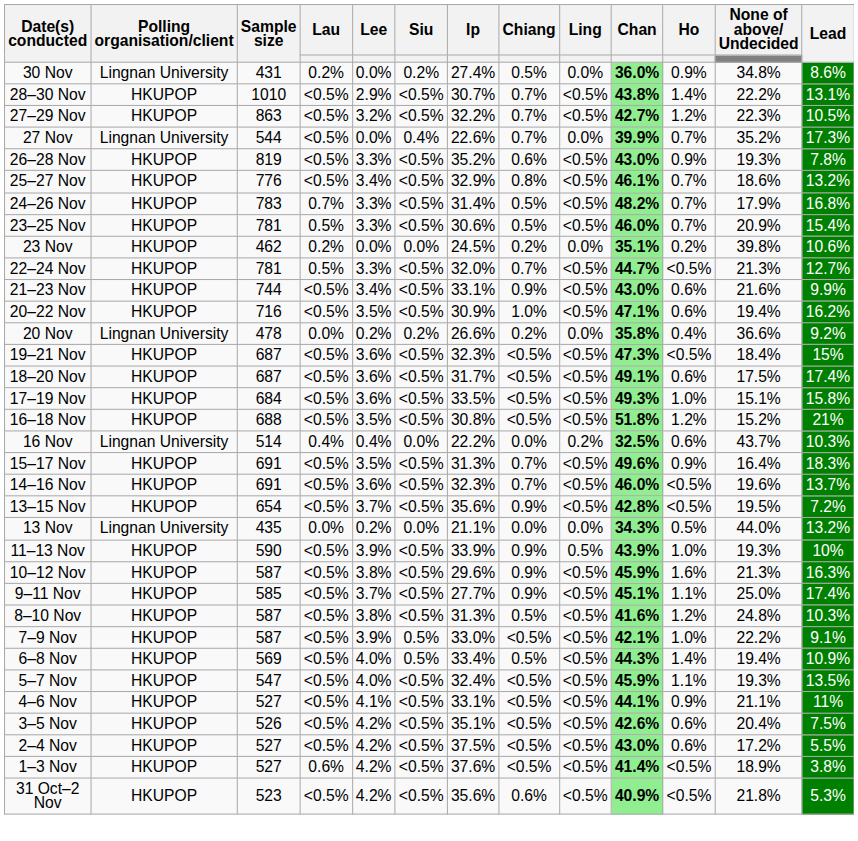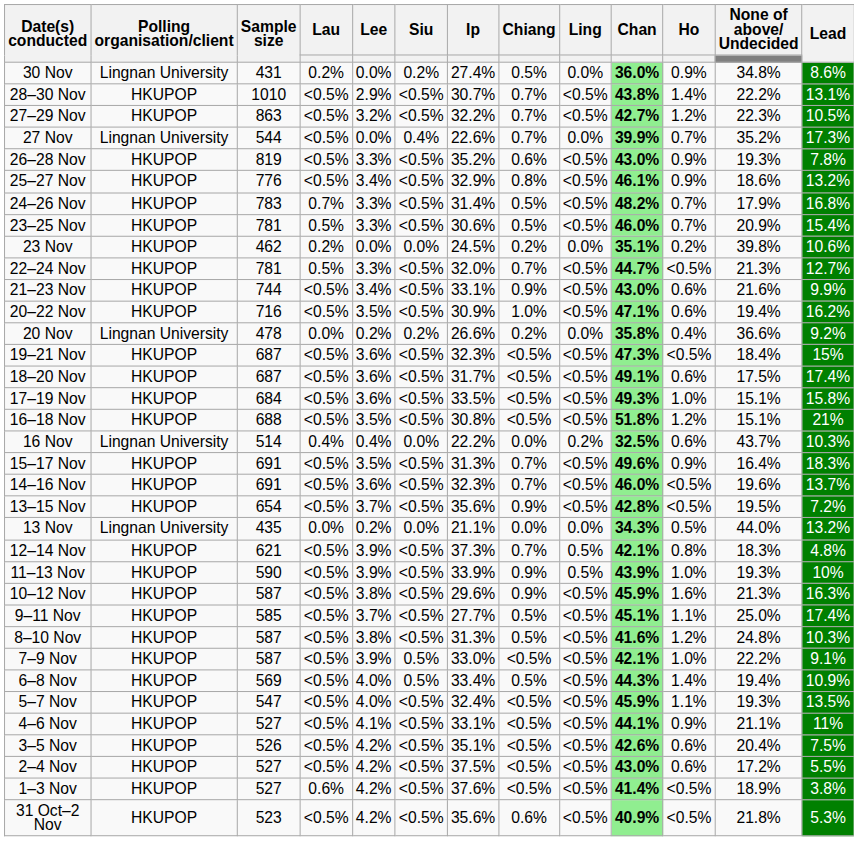25–27 Nov | Ho: 0.7% -> 0.9%
16–18 Nov | None of above/ Undecided: 15.2% -> 15.1%
+ row: 12–14 Nov | HKUPOP | 621 | <0.5% | 3.9% | <0.5% | 37.3% | 0.7% | 0.5% | 42.1% | 0.8% | 18.3% | 4.8%
9–11 Nov | Chiang: 0.9% -> 0.5%
